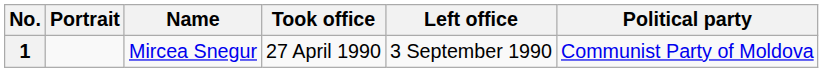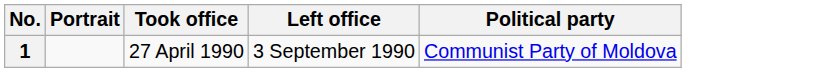- column: Name | Mircea Snegur
